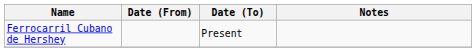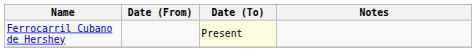Ferrocarril Cubano de Hershey | Date (To): no background -> lightyellow background
